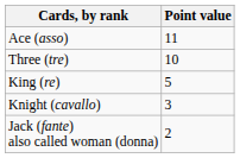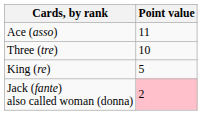- row: Knight (cavallo) | 3
Jack (fante) also called woman (donna) | Point value: no background -> pink background
